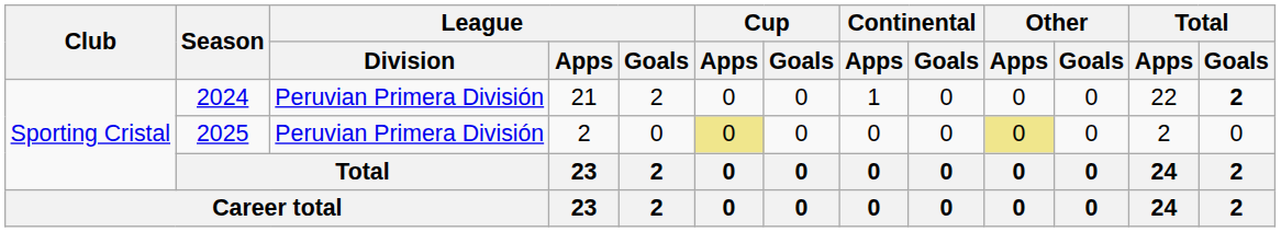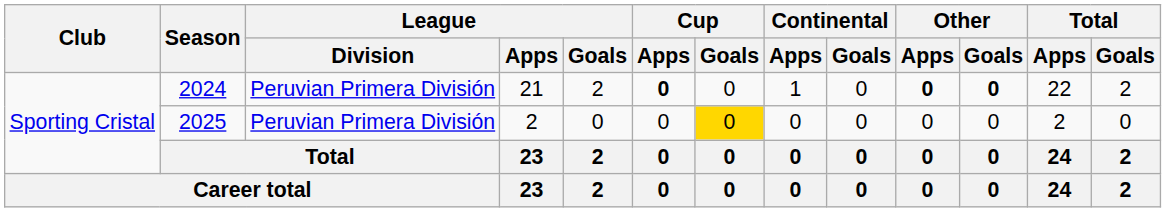2024 | Cup / Apps: normal -> bold
2024 | Other / Apps: normal -> bold
2024 | Other / Goals: normal -> bold
2024 | Total / Goals: bold -> normal
2025 | Cup / Apps: khaki background -> no background
2025 | Cup / Goals: no background -> gold background
2025 | Other / Apps: khaki background -> no background
